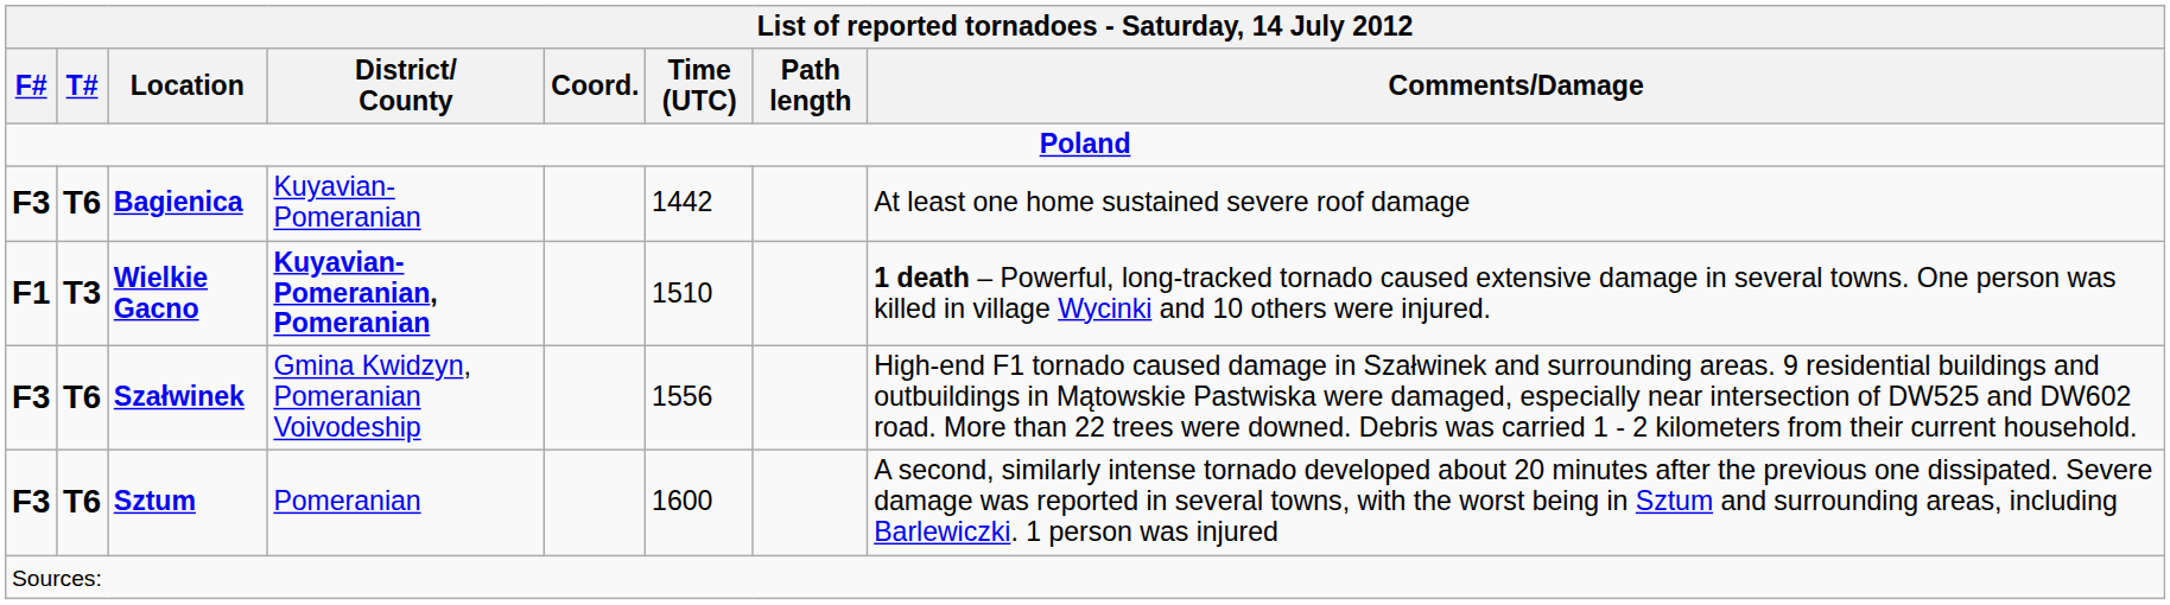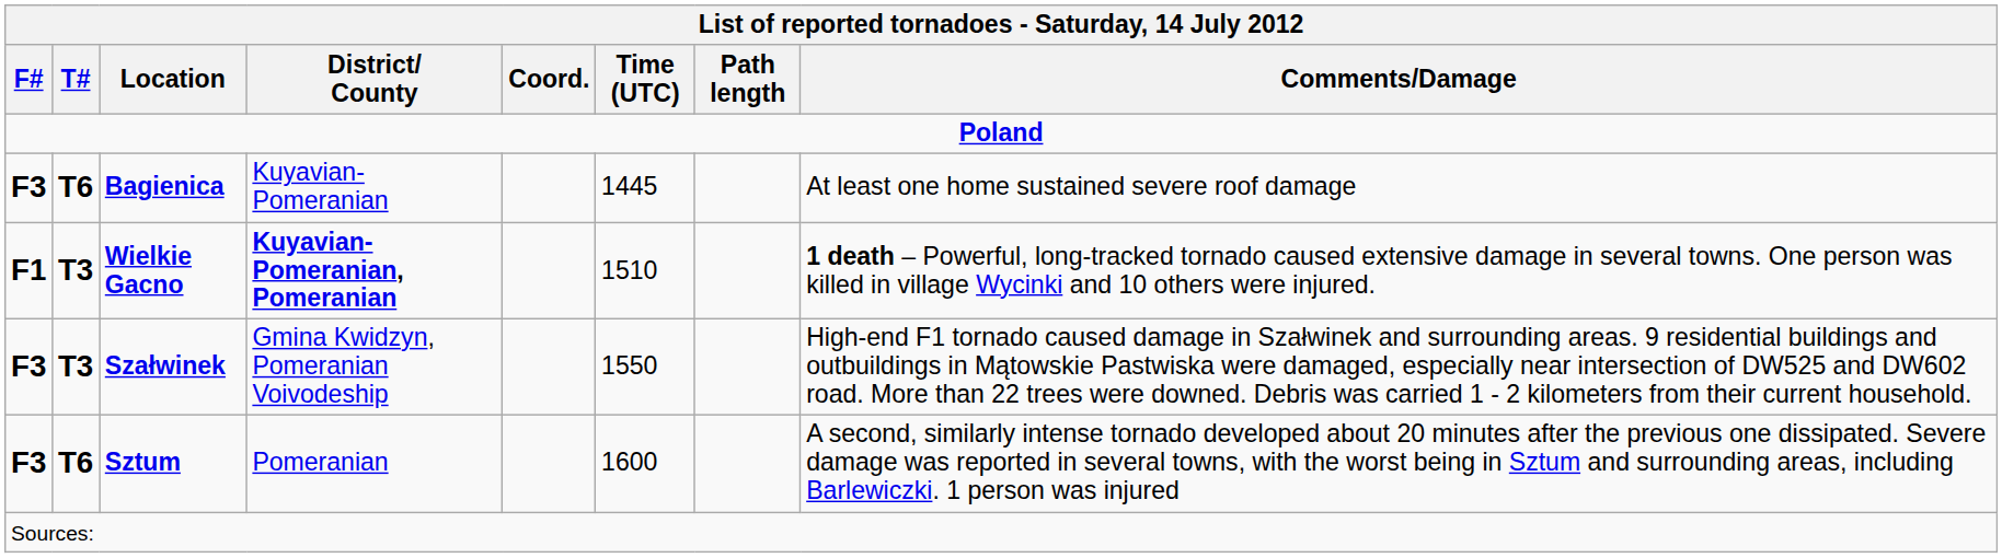Bagienica | Time (UTC): 1442 -> 1445
Szałwinek | T#: T6 -> T3
Szałwinek | Time (UTC): 1556 -> 1550
